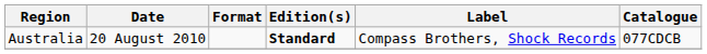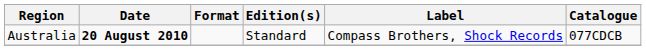Australia | Date: normal -> bold
Australia | Edition(s): bold -> normal
